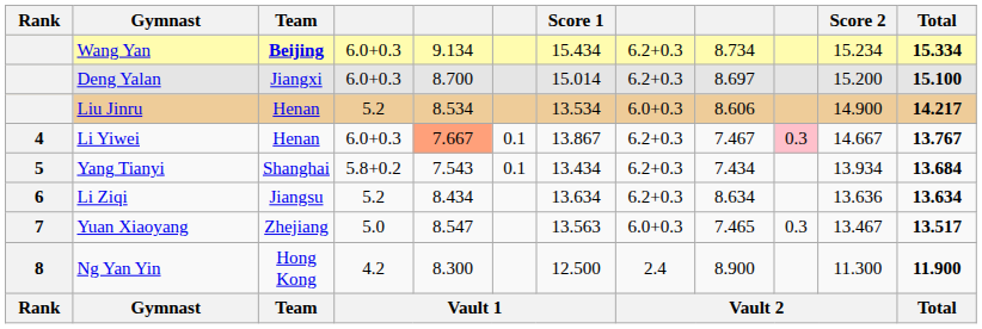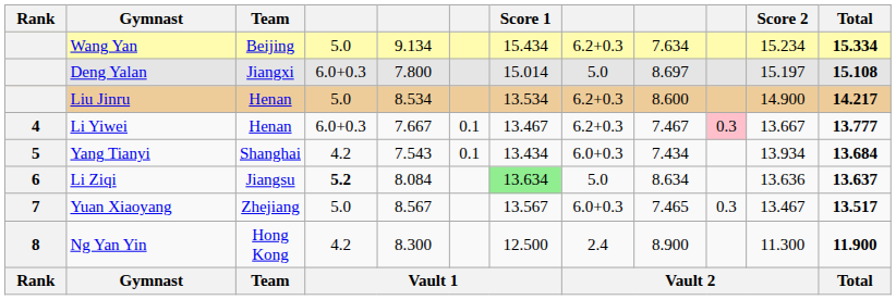Wang Yan | Team: bold -> normal
Wang Yan | column 4: 6.0+0.3 -> 5.0
Wang Yan | column 9: 8.734 -> 7.634
Deng Yalan | column 5: 8.700 -> 7.800
Deng Yalan | column 8: 6.2+0.3 -> 5.0
Deng Yalan | Score 2: 15.200 -> 15.197
Deng Yalan | Total: 15.100 -> 15.108
Liu Jinru | column 4: 5.2 -> 5.0
Liu Jinru | column 8: 6.0+0.3 -> 6.2+0.3
Liu Jinru | column 9: 8.606 -> 8.600
Li Yiwei | column 5: lightsalmon background -> no background
Li Yiwei | Score 1: 13.867 -> 13.467
Li Yiwei | Score 2: 14.667 -> 13.667
Li Yiwei | Total: 13.767 -> 13.777
Yang Tianyi | column 4: 5.8+0.2 -> 4.2
Yang Tianyi | column 8: 6.2+0.3 -> 6.0+0.3
Li Ziqi | column 4: normal -> bold
Li Ziqi | column 5: 8.434 -> 8.084
Li Ziqi | Score 1: no background -> lightgreen background
Li Ziqi | column 8: 6.2+0.3 -> 5.0
Li Ziqi | Total: 13.634 -> 13.637
Yuan Xiaoyang | column 5: 8.547 -> 8.567
Yuan Xiaoyang | Score 1: 13.563 -> 13.567
